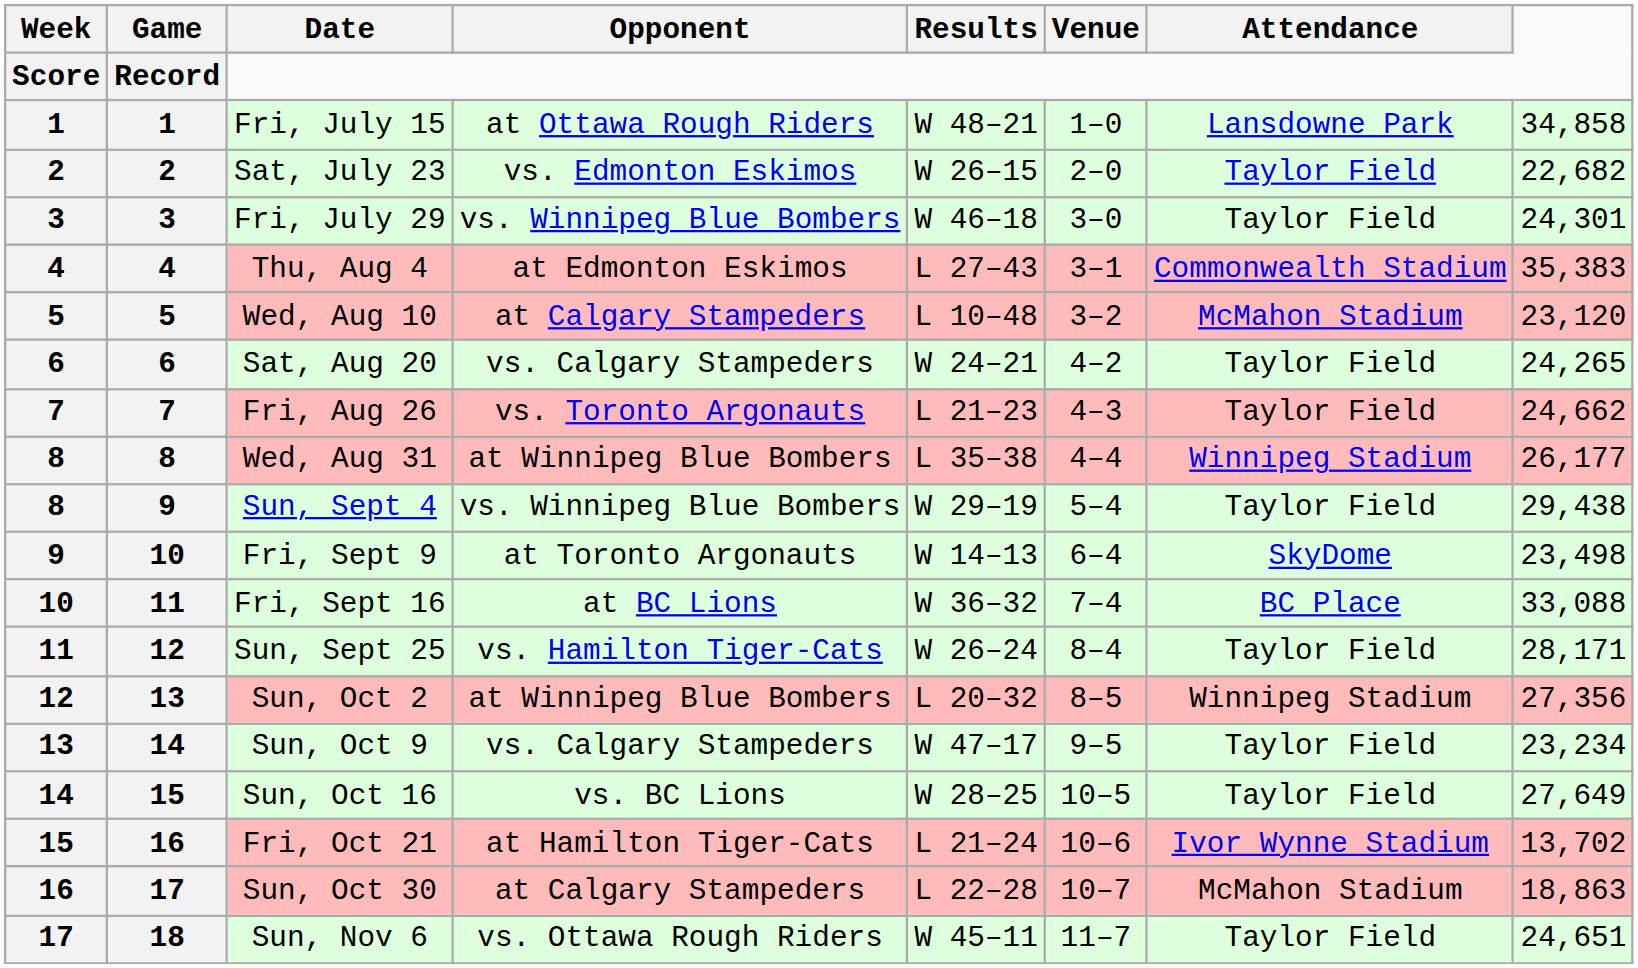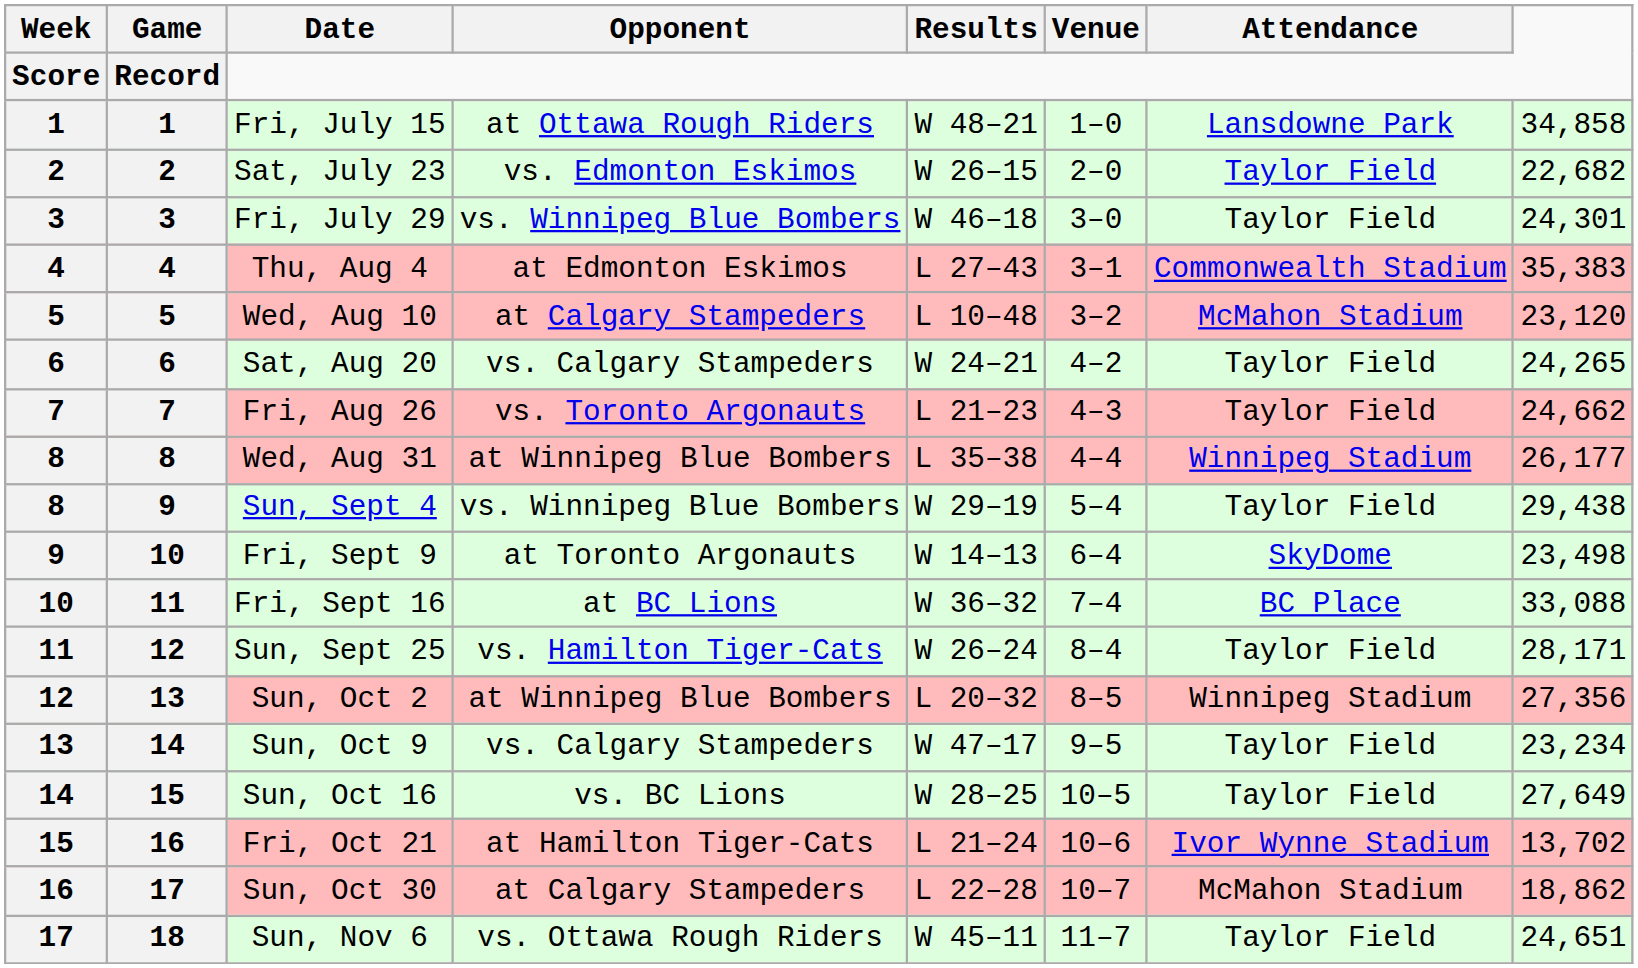Sun, Oct 30 | column 8: 18,863 -> 18,862
